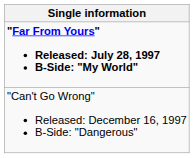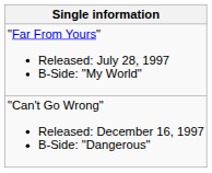row 2 | column 1: bold -> normal
